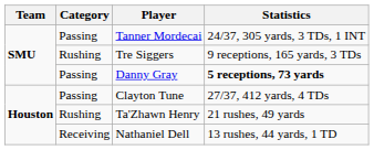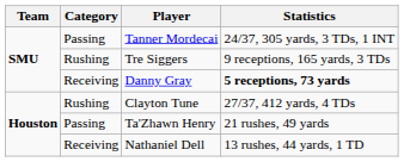Danny Gray | Category: Passing -> Receiving
Clayton Tune | Category: Passing -> Rushing
Ta'Zhawn Henry | Category: Rushing -> Passing
